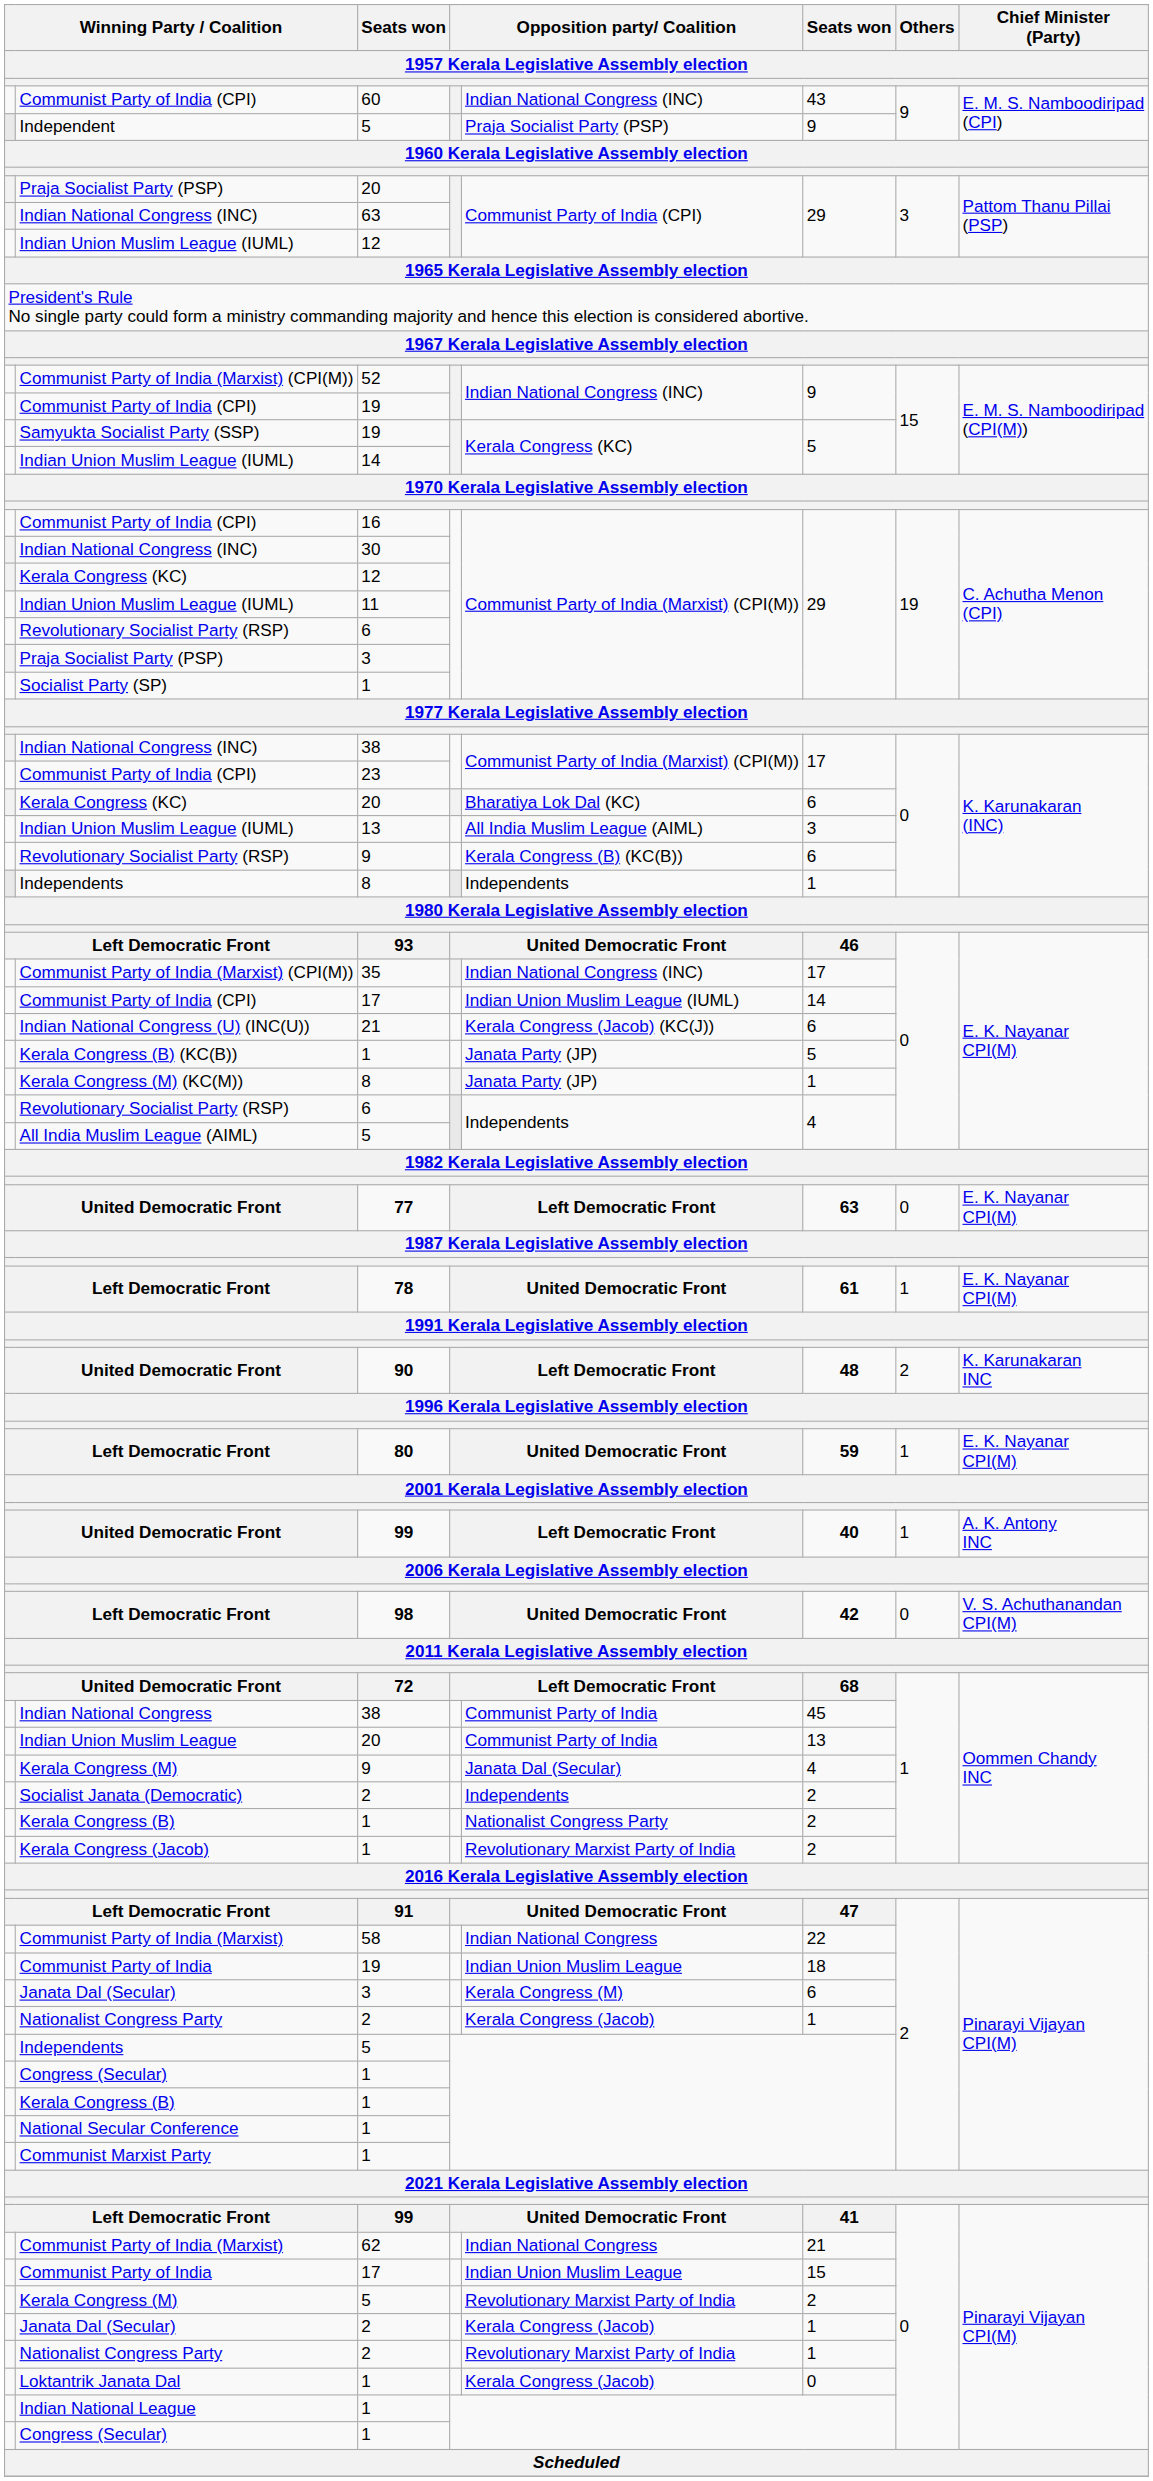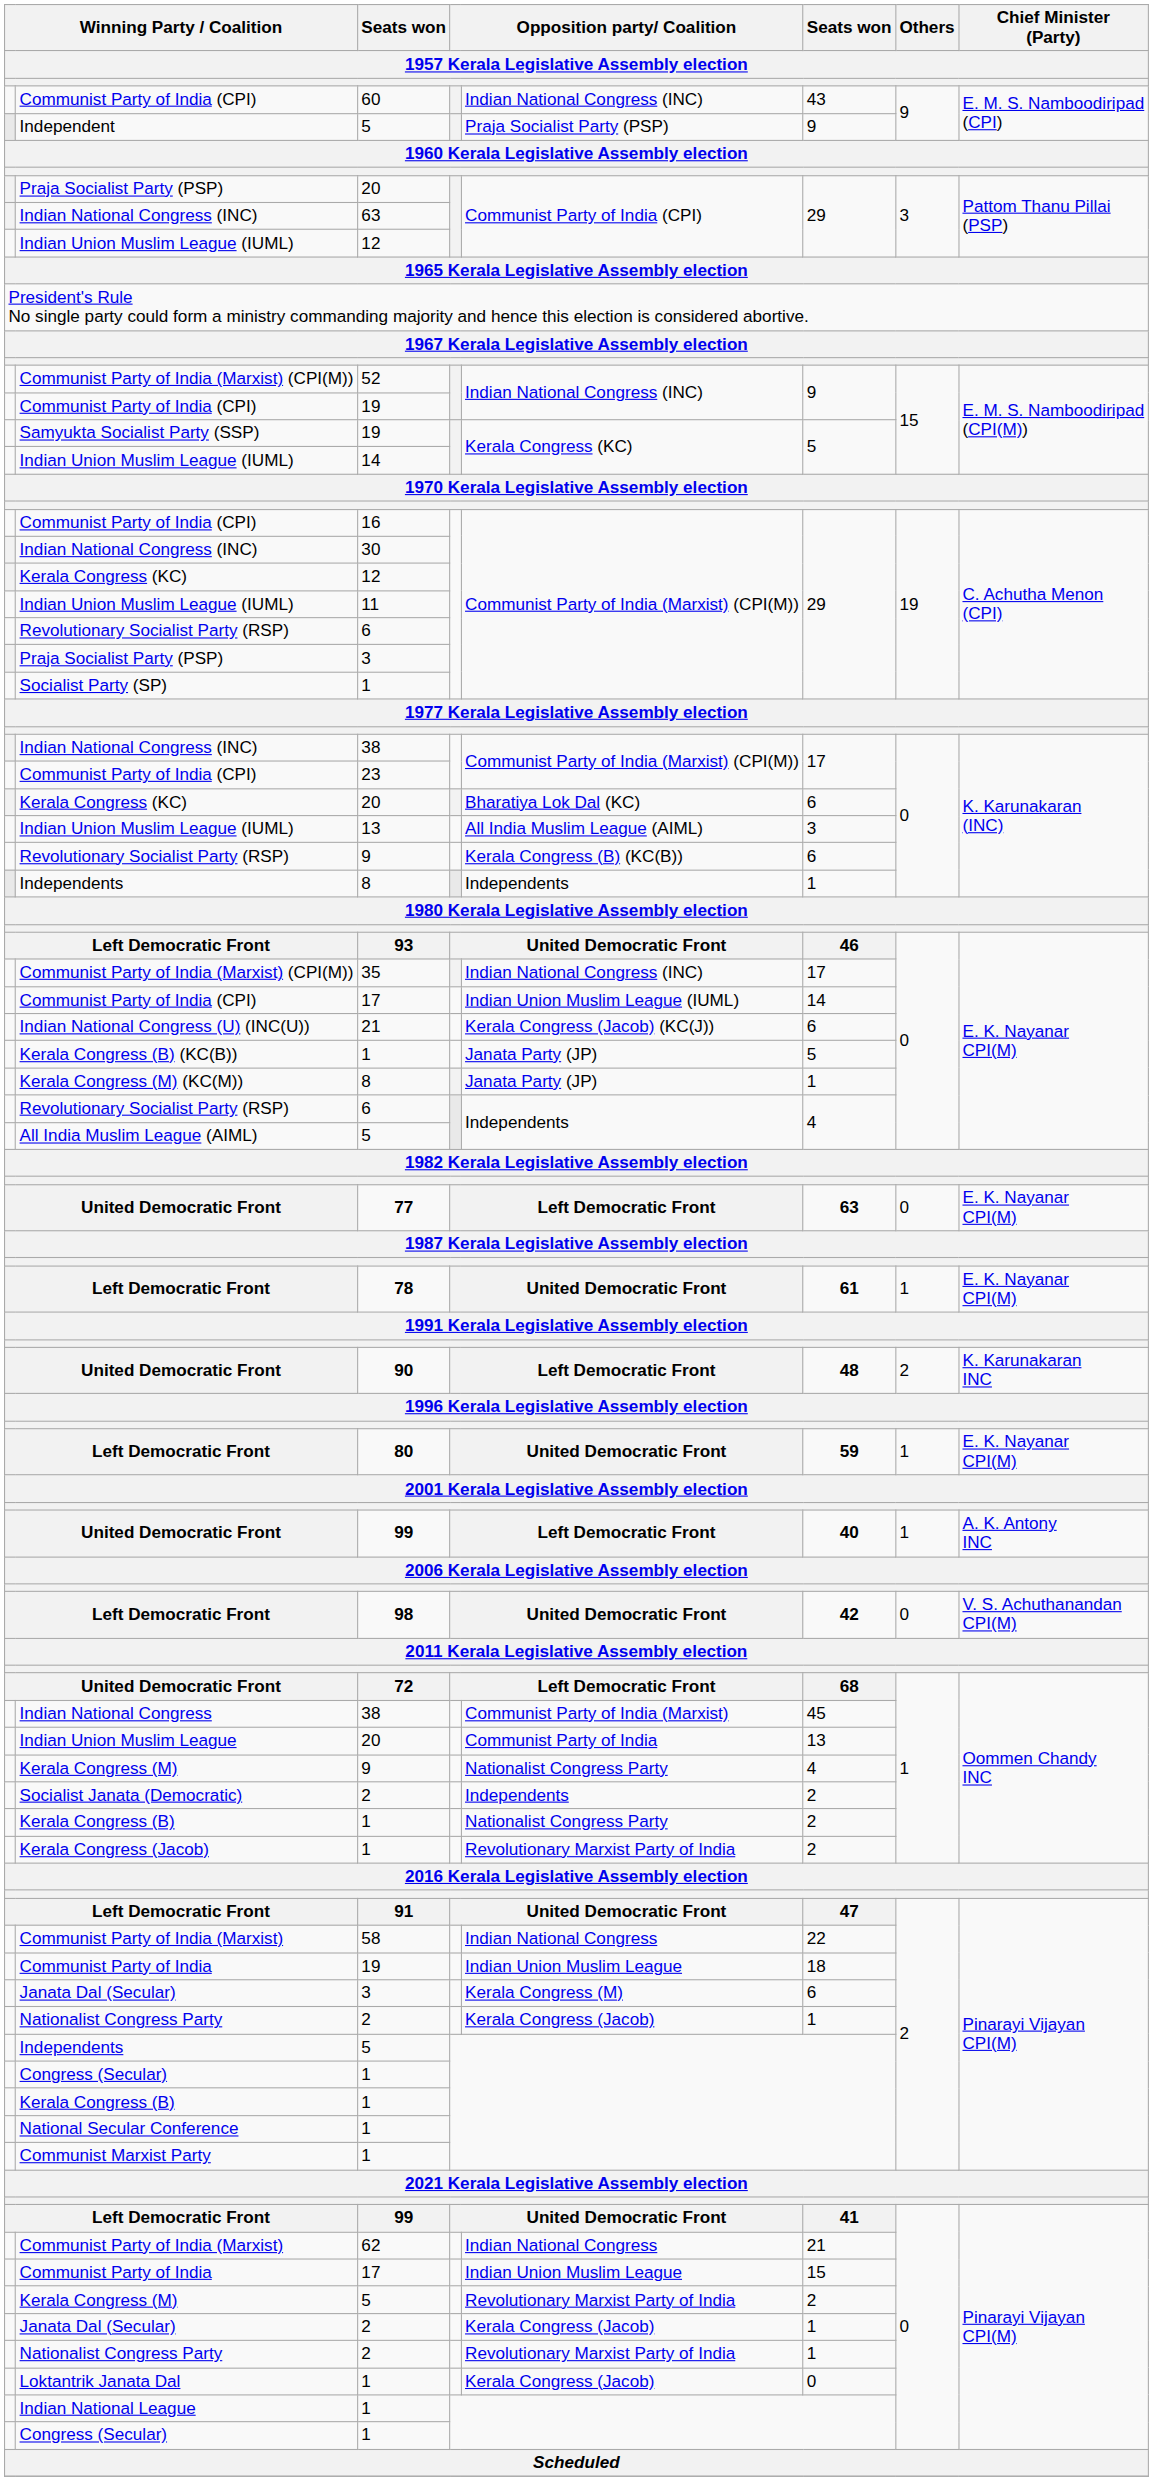Indian National Congress / 38 | column 5: Communist Party of India -> Communist Party of India (Marxist)
Kerala Congress (M) / 9 | column 5: Janata Dal (Secular) -> Nationalist Congress Party
